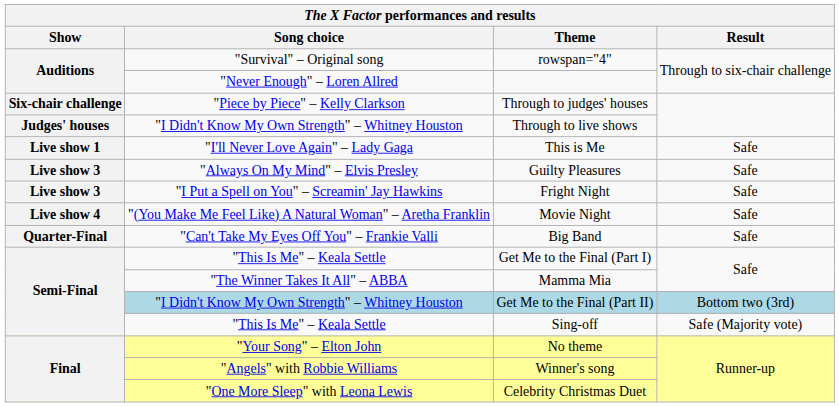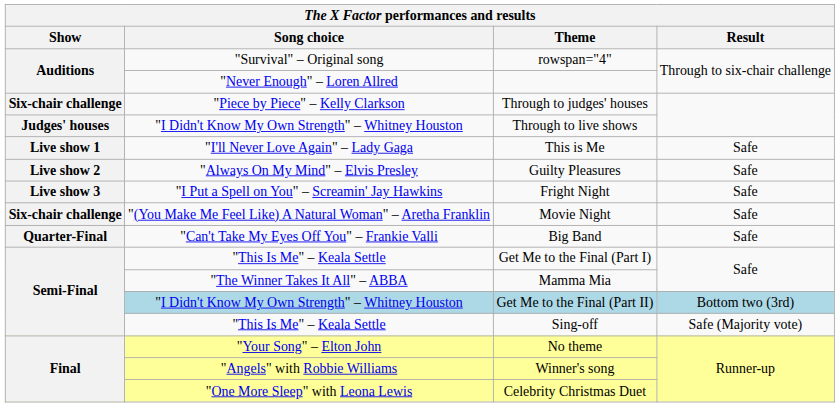Guilty Pleasures | Show: Live show 3 -> Live show 2
Movie Night | Show: Live show 4 -> Six-chair challenge
